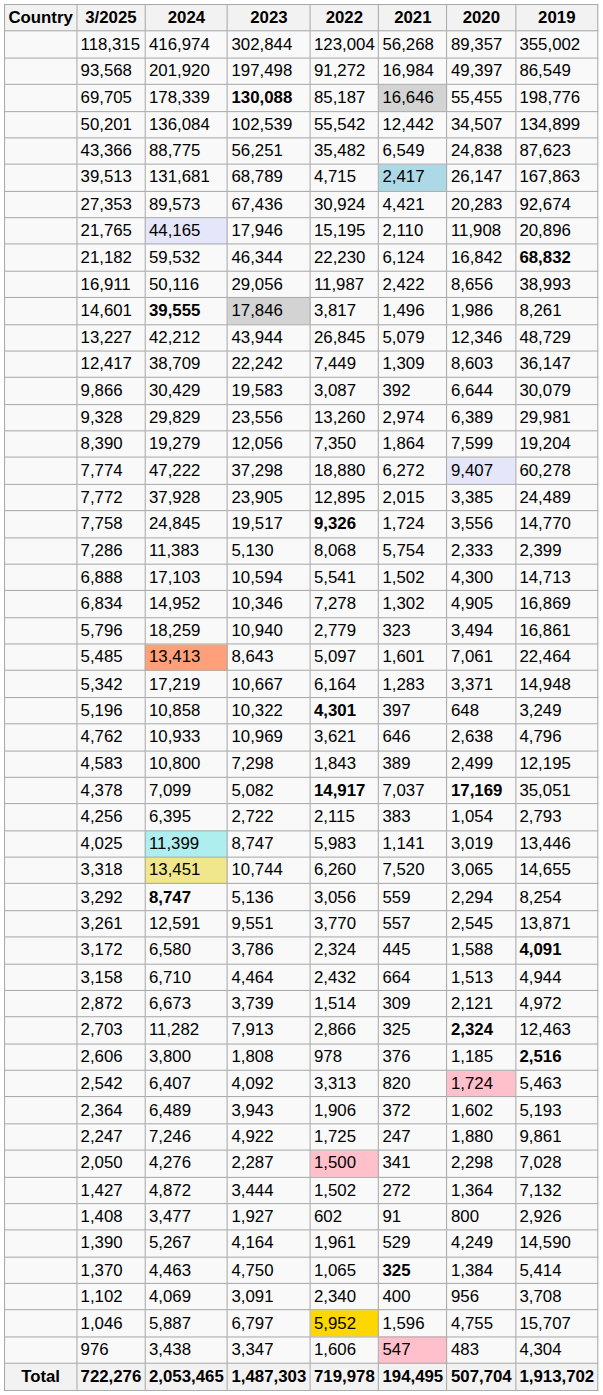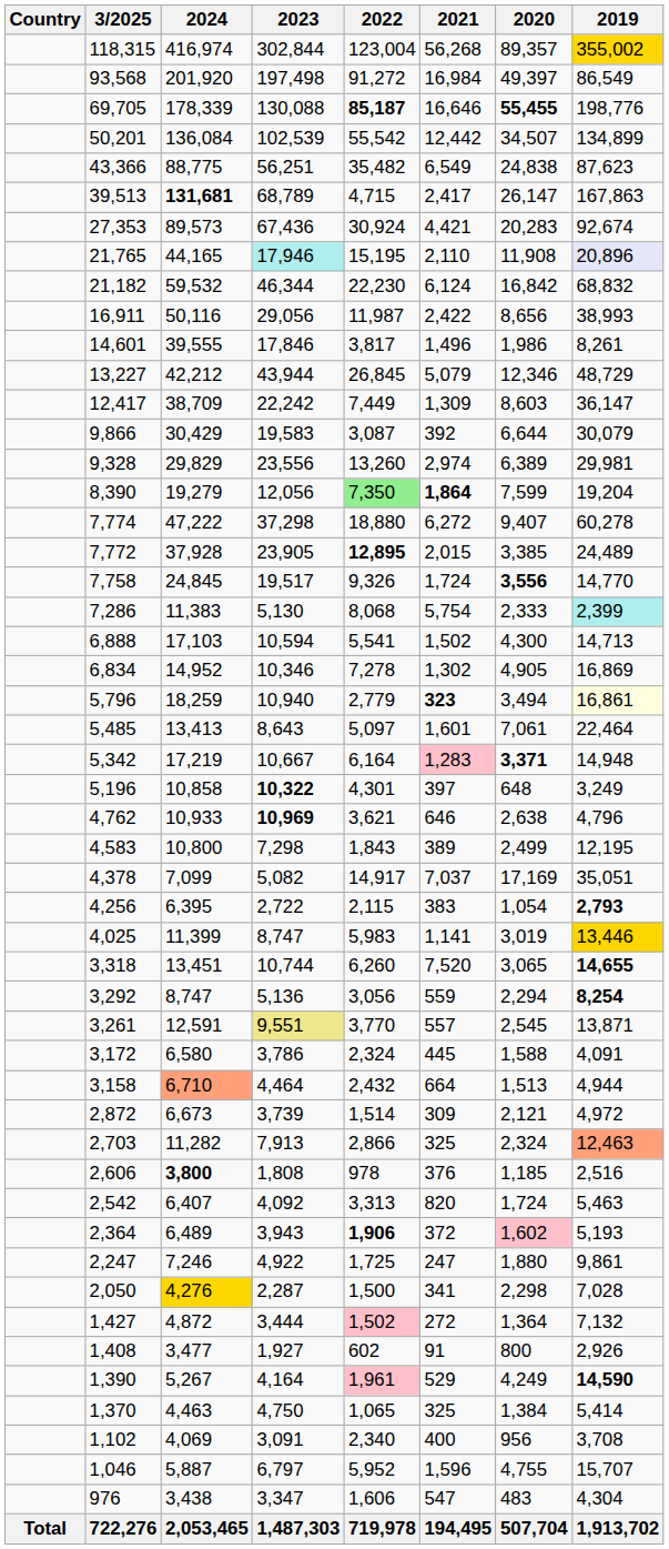118,315 | 2019: no background -> gold background
69,705 | 2023: bold -> normal
69,705 | 2022: normal -> bold
69,705 | 2021: lightgrey background -> no background
69,705 | 2020: normal -> bold
39,513 | 2024: normal -> bold
39,513 | 2021: lightblue background -> no background
21,765 | 2024: lavender background -> no background
21,765 | 2023: no background -> paleturquoise background
21,765 | 2019: no background -> lavender background
21,182 | 2019: bold -> normal
14,601 | 2024: bold -> normal
14,601 | 2023: lightgrey background -> no background
8,390 | 2022: no background -> lightgreen background
8,390 | 2021: normal -> bold
7,774 | 2020: lavender background -> no background
7,772 | 2022: normal -> bold
7,758 | 2022: bold -> normal
7,758 | 2020: normal -> bold
7,286 | 2019: no background -> paleturquoise background
5,796 | 2021: normal -> bold
5,796 | 2019: no background -> lightyellow background
5,485 | 2024: lightsalmon background -> no background
5,342 | 2021: no background -> pink background
5,342 | 2020: normal -> bold
5,196 | 2023: normal -> bold
5,196 | 2022: bold -> normal
4,762 | 2023: normal -> bold
4,378 | 2022: bold -> normal
4,378 | 2020: bold -> normal
4,256 | 2019: normal -> bold
4,025 | 2024: paleturquoise background -> no background
4,025 | 2019: no background -> gold background
3,318 | 2024: khaki background -> no background
3,318 | 2019: normal -> bold
3,292 | 2024: bold -> normal
3,292 | 2019: normal -> bold
3,261 | 2023: no background -> khaki background
3,172 | 2019: bold -> normal
3,158 | 2024: no background -> lightsalmon background
2,703 | 2020: bold -> normal
2,703 | 2019: no background -> lightsalmon background
2,606 | 2024: normal -> bold
2,606 | 2019: bold -> normal
2,542 | 2020: pink background -> no background
2,364 | 2022: normal -> bold
2,364 | 2020: no background -> pink background
2,050 | 2024: no background -> gold background
2,050 | 2022: pink background -> no background
1,427 | 2022: no background -> pink background
1,390 | 2022: no background -> pink background
1,390 | 2019: normal -> bold
1,370 | 2021: bold -> normal
1,046 | 2022: gold background -> no background
976 | 2021: pink background -> no background
